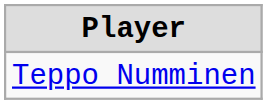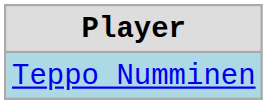row 2 | column 1: no background -> lightblue background
